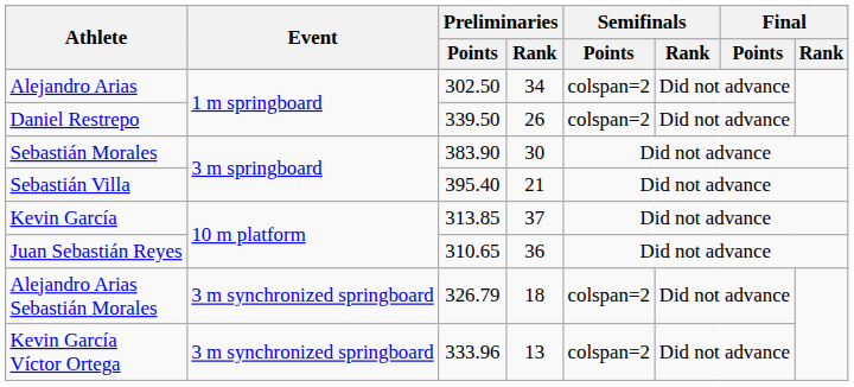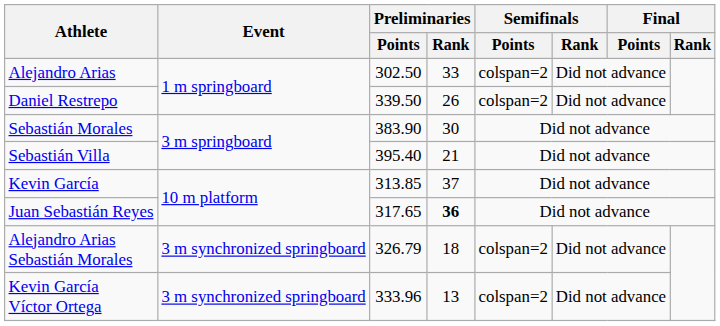Alejandro Arias | Preliminaries / Rank: 34 -> 33
Juan Sebastián Reyes | Preliminaries / Points: 310.65 -> 317.65
Juan Sebastián Reyes | Preliminaries / Rank: normal -> bold
